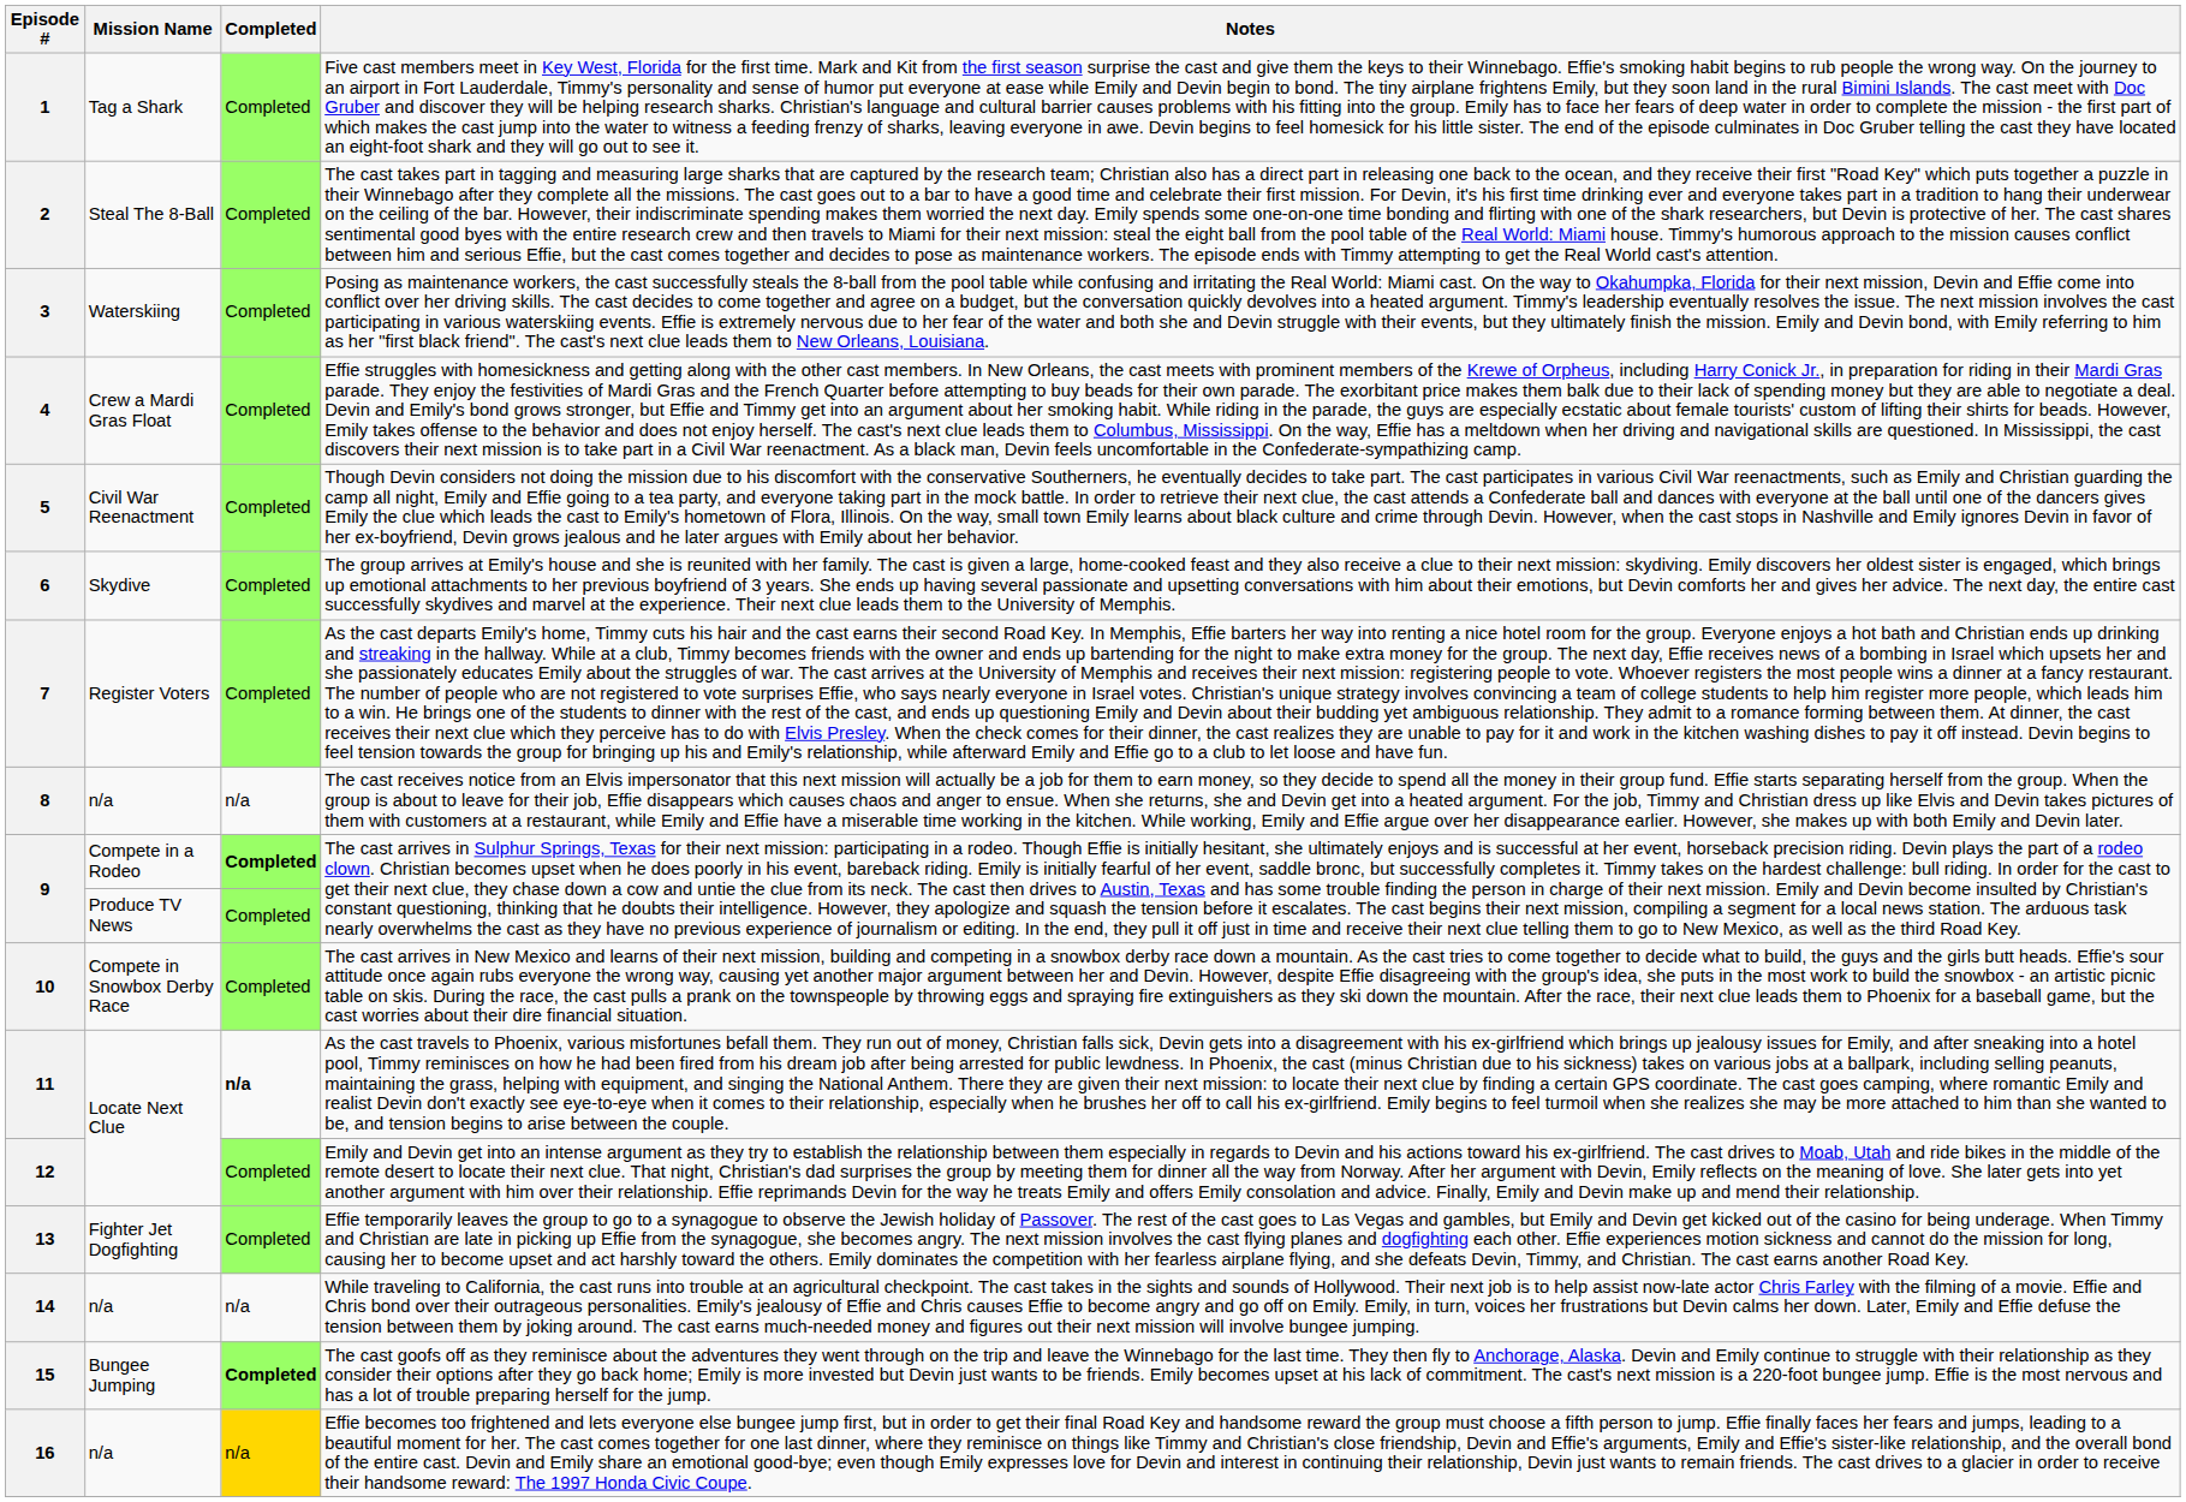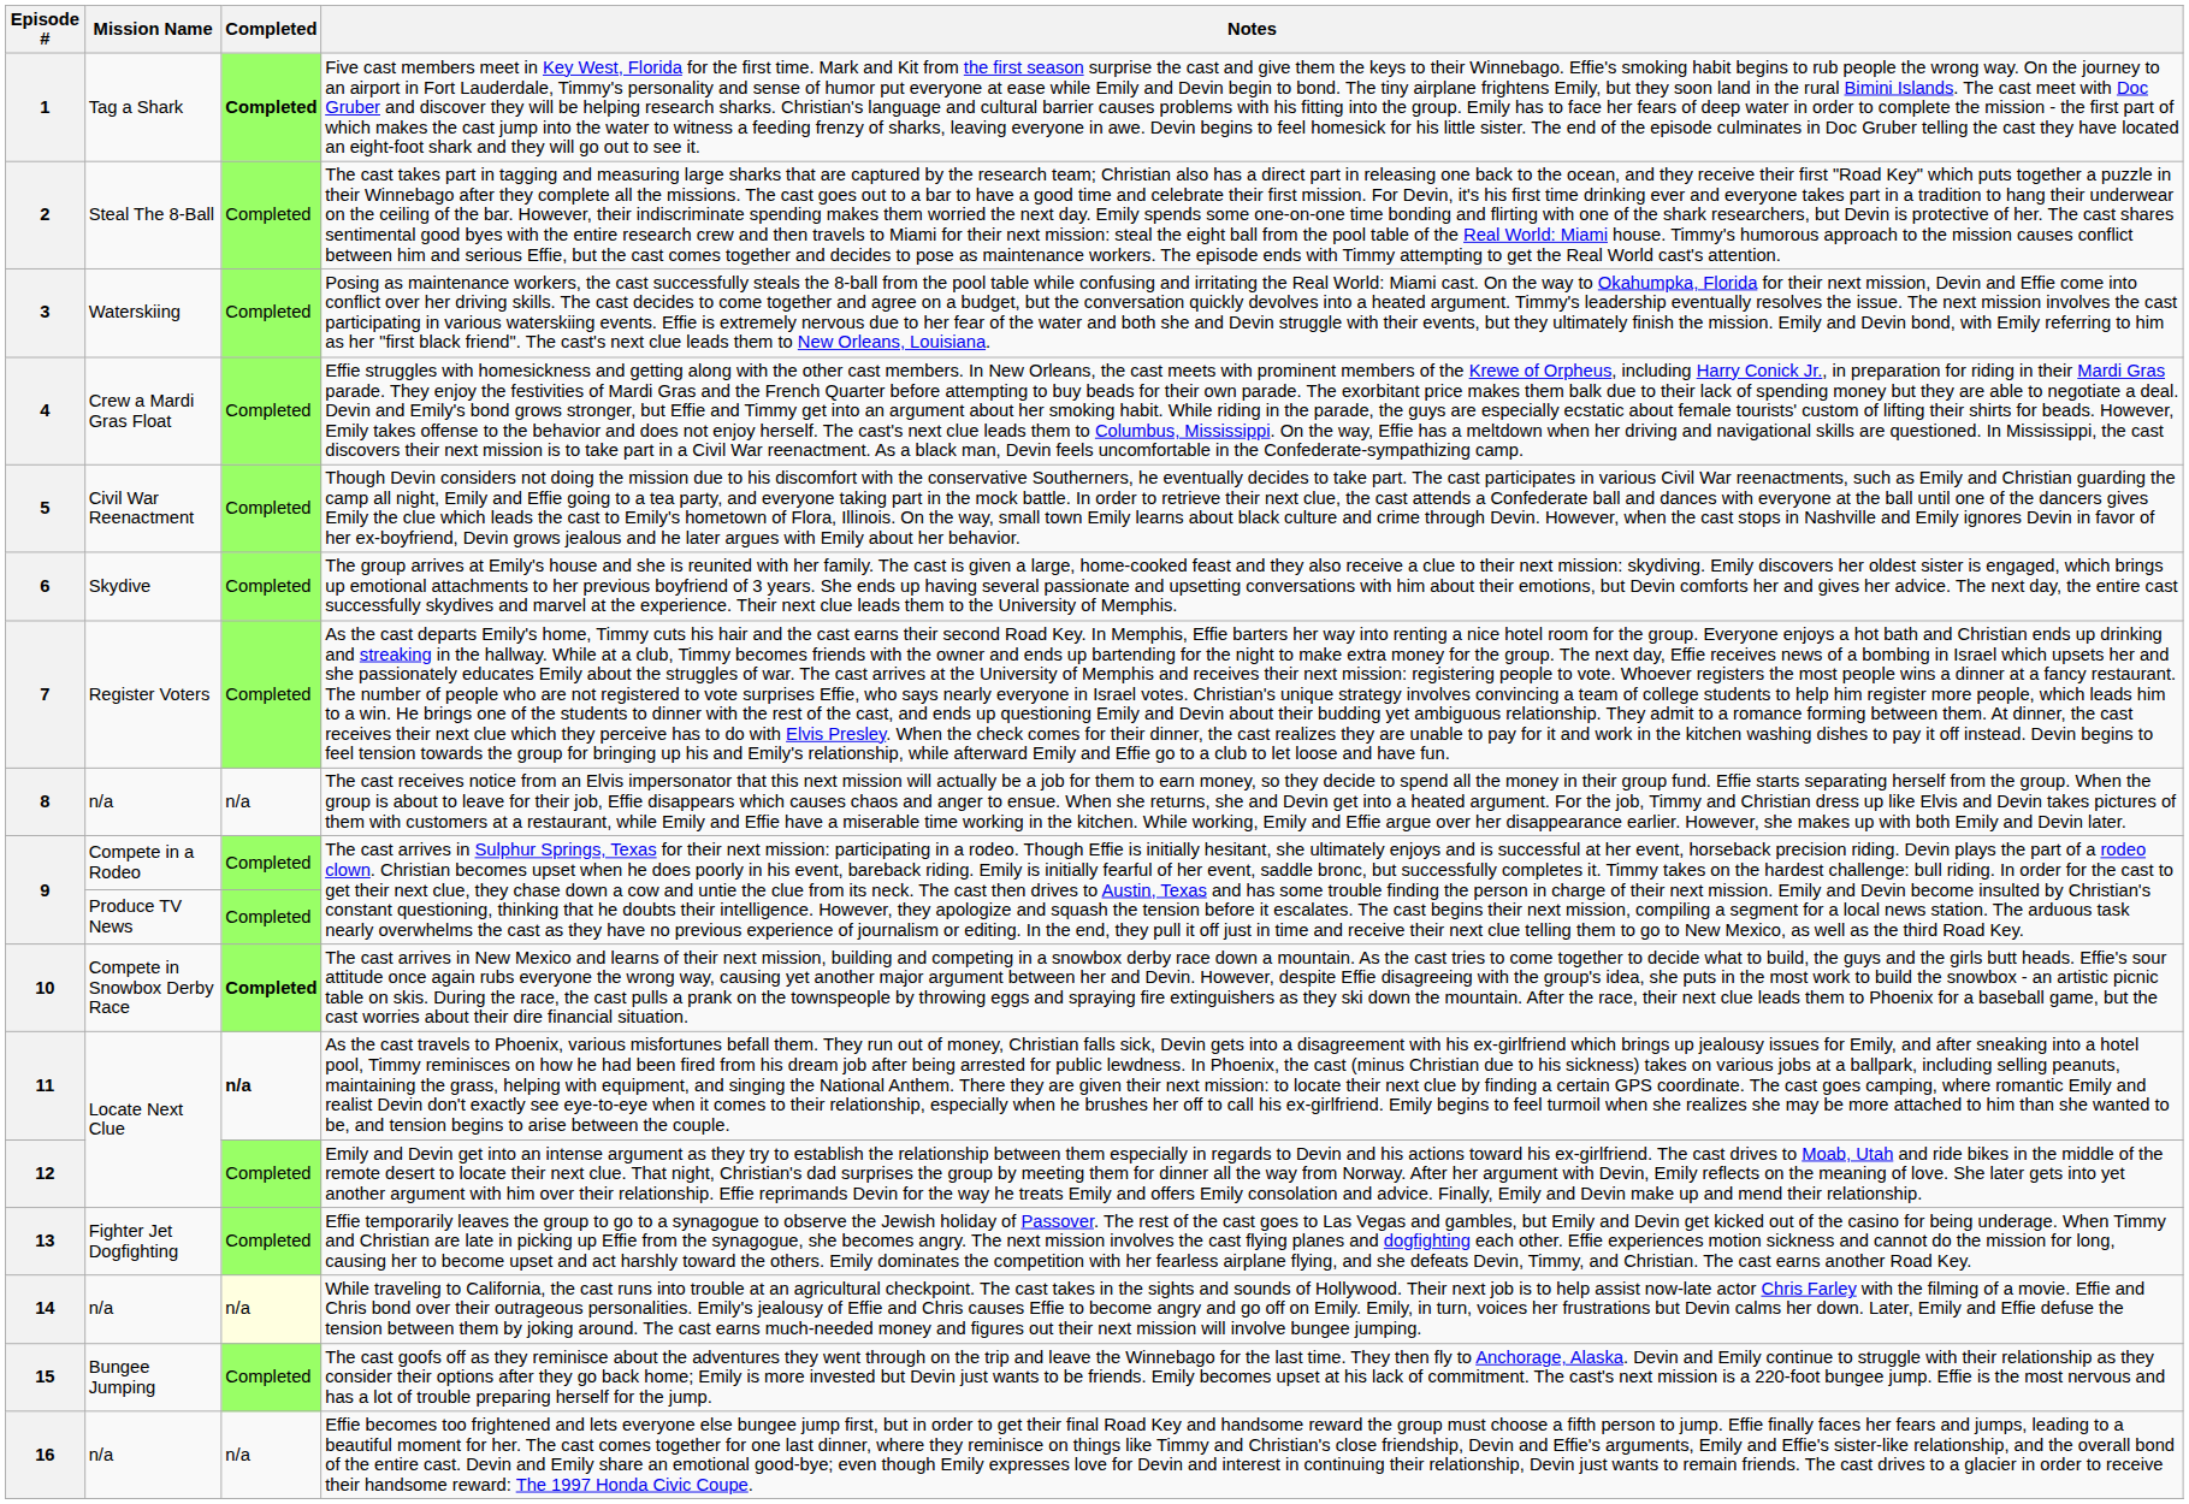1 | Completed: normal -> bold
9 / Compete in a Rodeo | Completed: bold -> normal
10 | Completed: normal -> bold
14 | Completed: no background -> lightyellow background
15 | Completed: bold -> normal
16 | Completed: gold background -> no background
